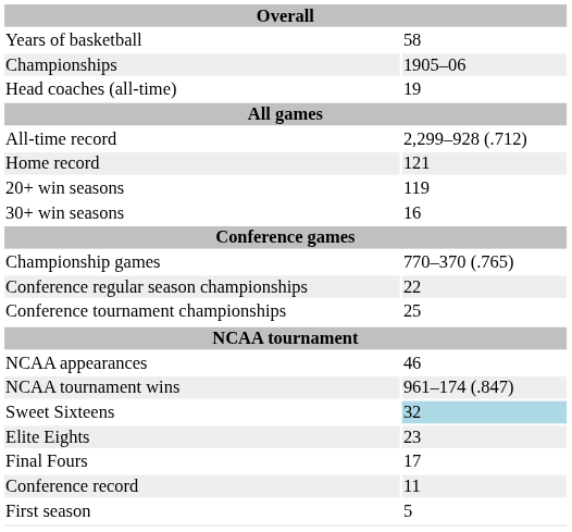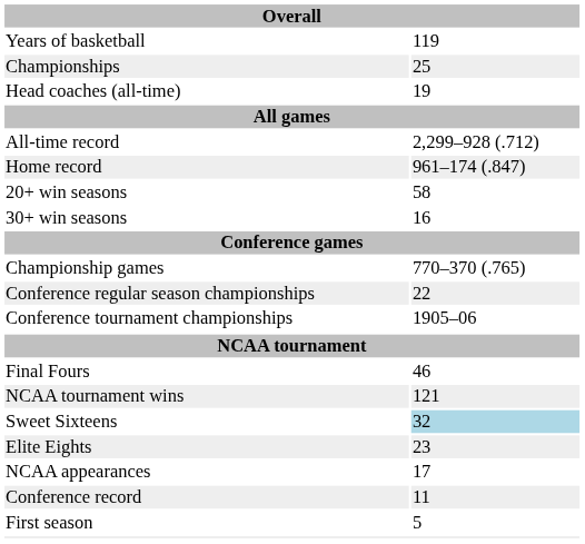row 2 | column 2: 58 -> 119
row 3 | column 2: 1905–06 -> 25
row 7 | column 2: 121 -> 961–174 (.847)
row 8 | column 2: 119 -> 58
row 13 | column 2: 25 -> 1905–06
row 15 | column 1: NCAA appearances -> Final Fours
row 16 | column 2: 961–174 (.847) -> 121
row 19 | column 1: Final Fours -> NCAA appearances
